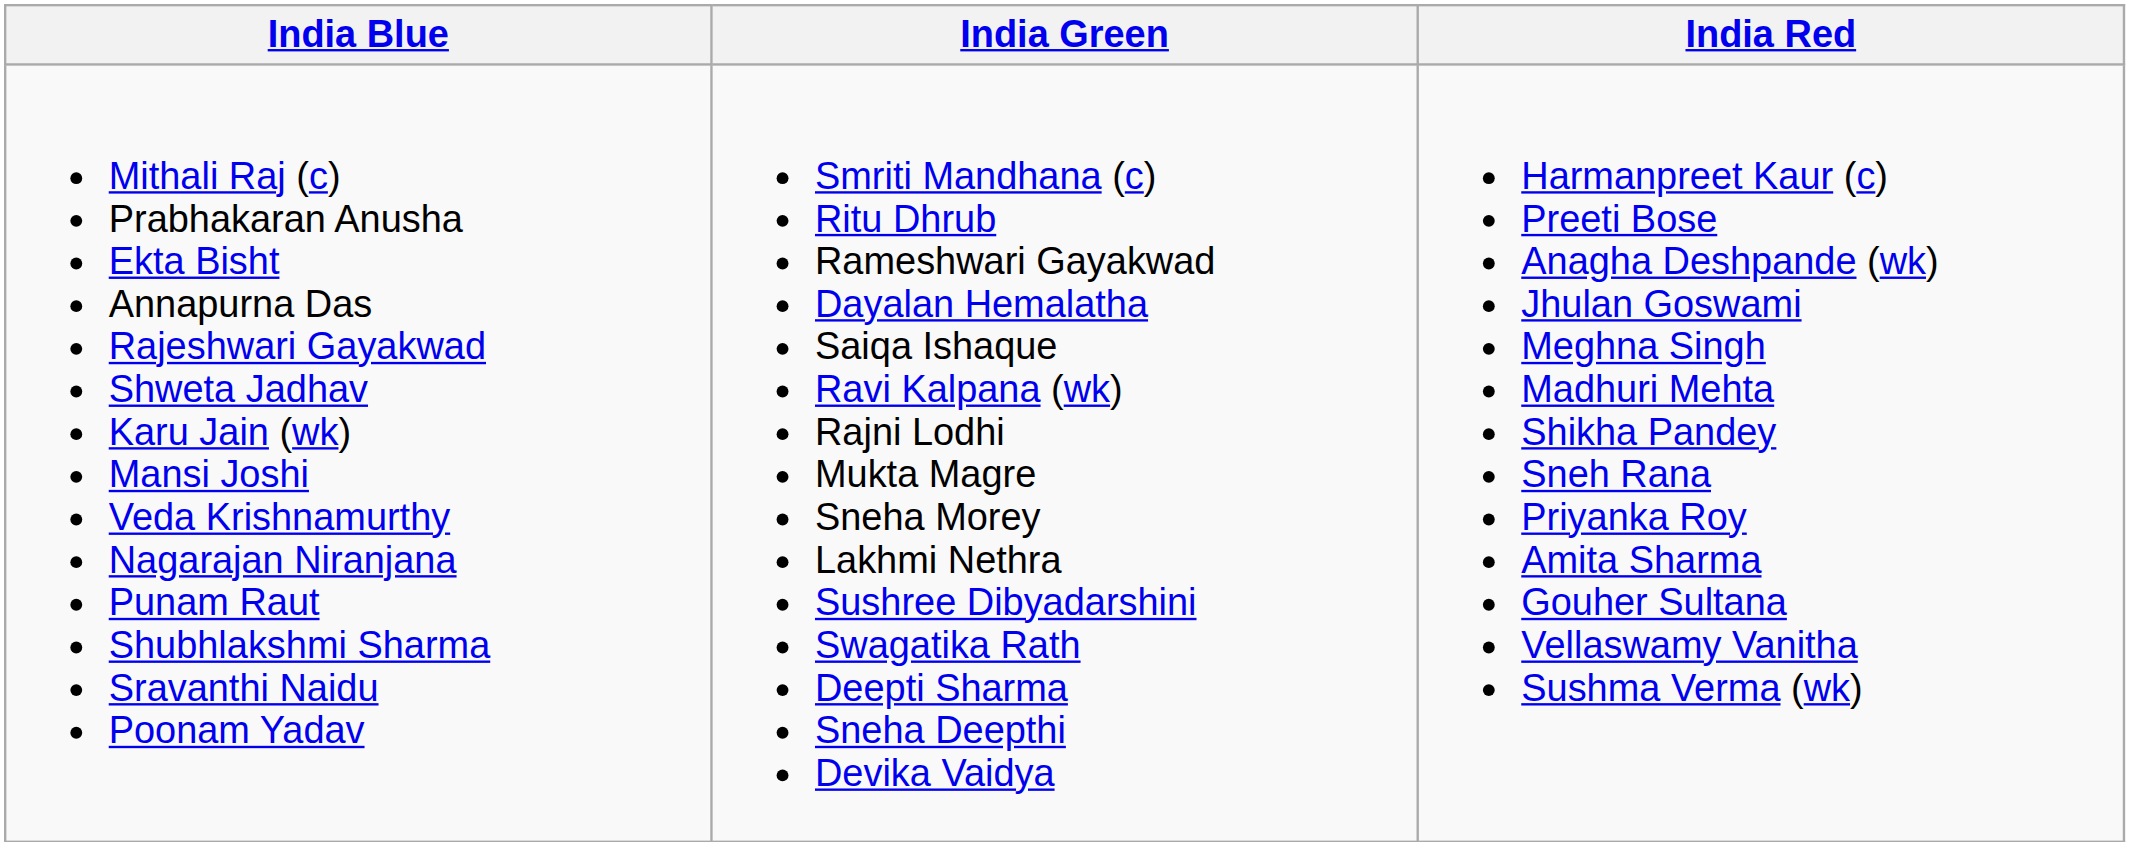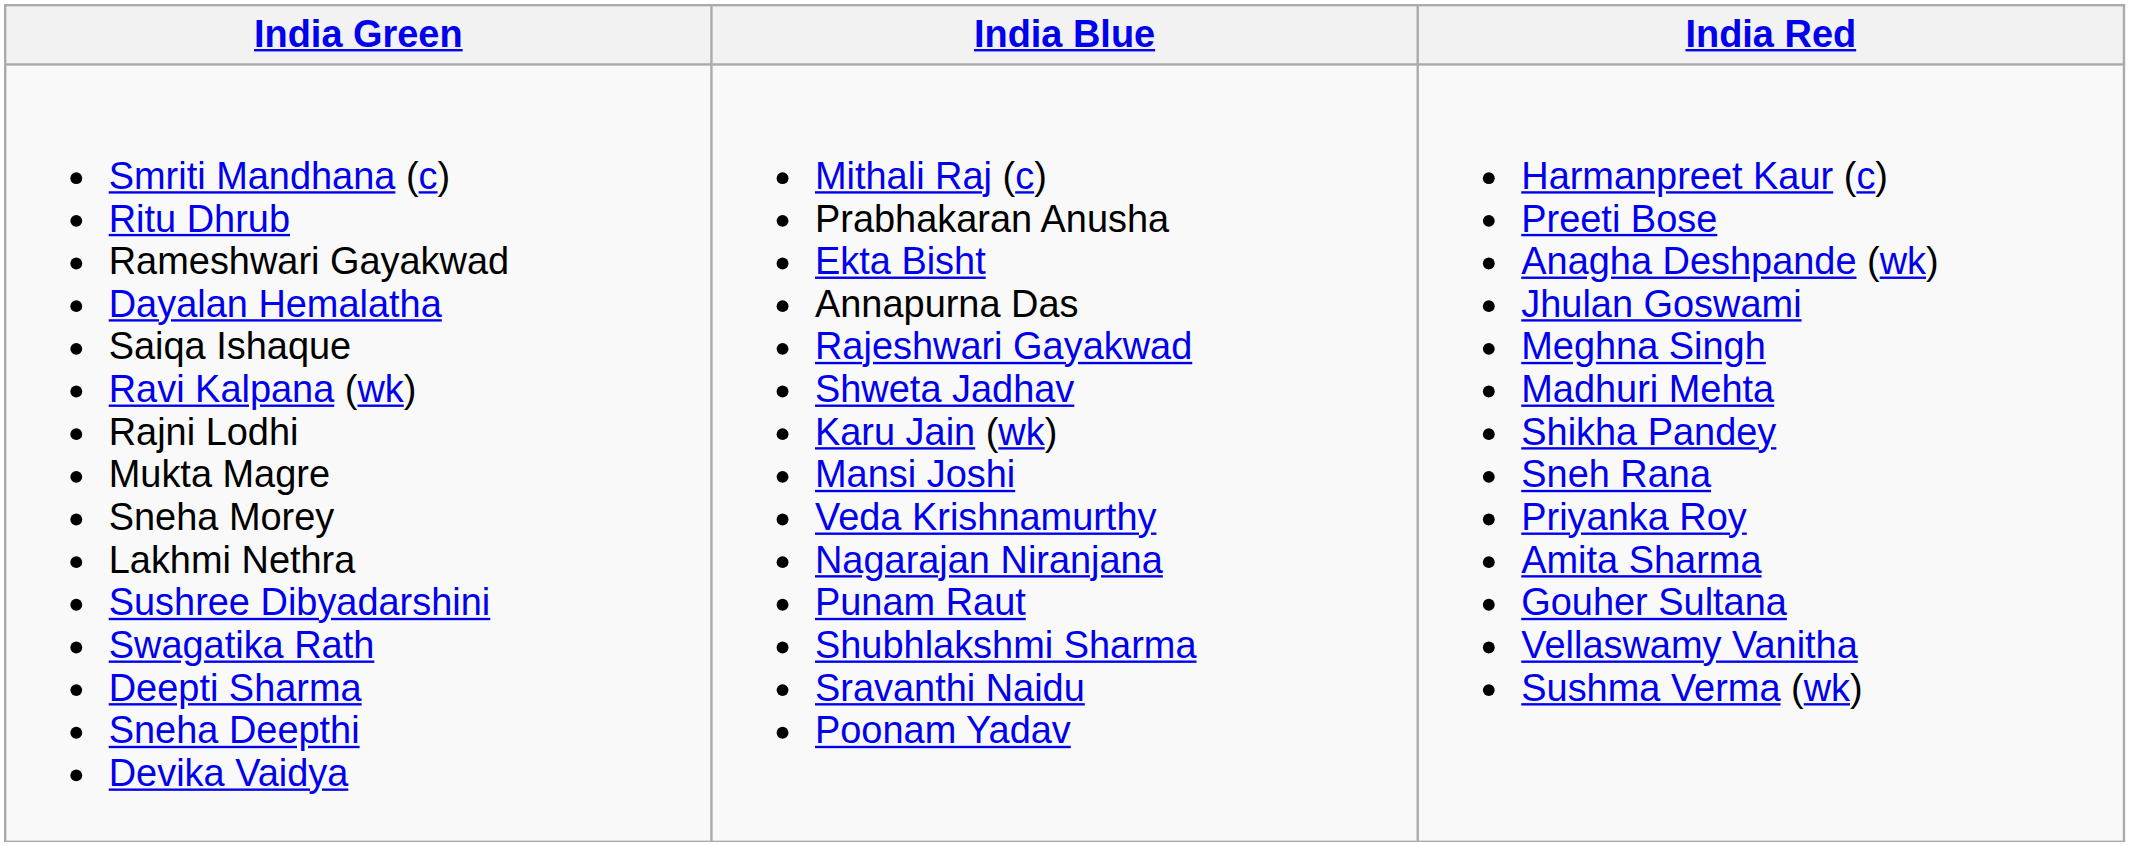columns swapped: India Blue <-> India Green
